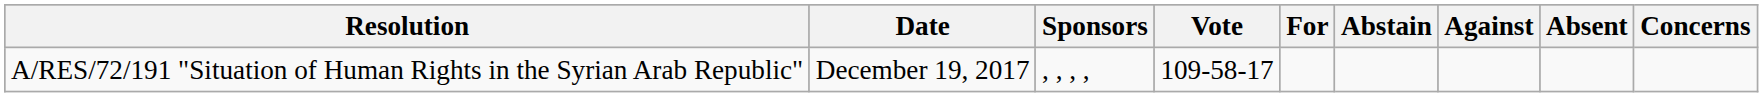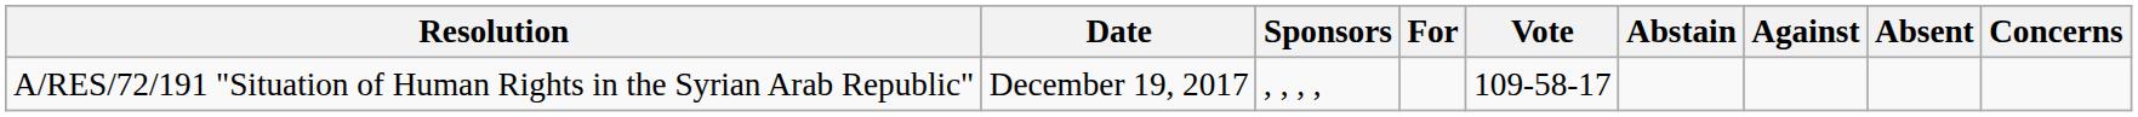columns swapped: Vote <-> For
